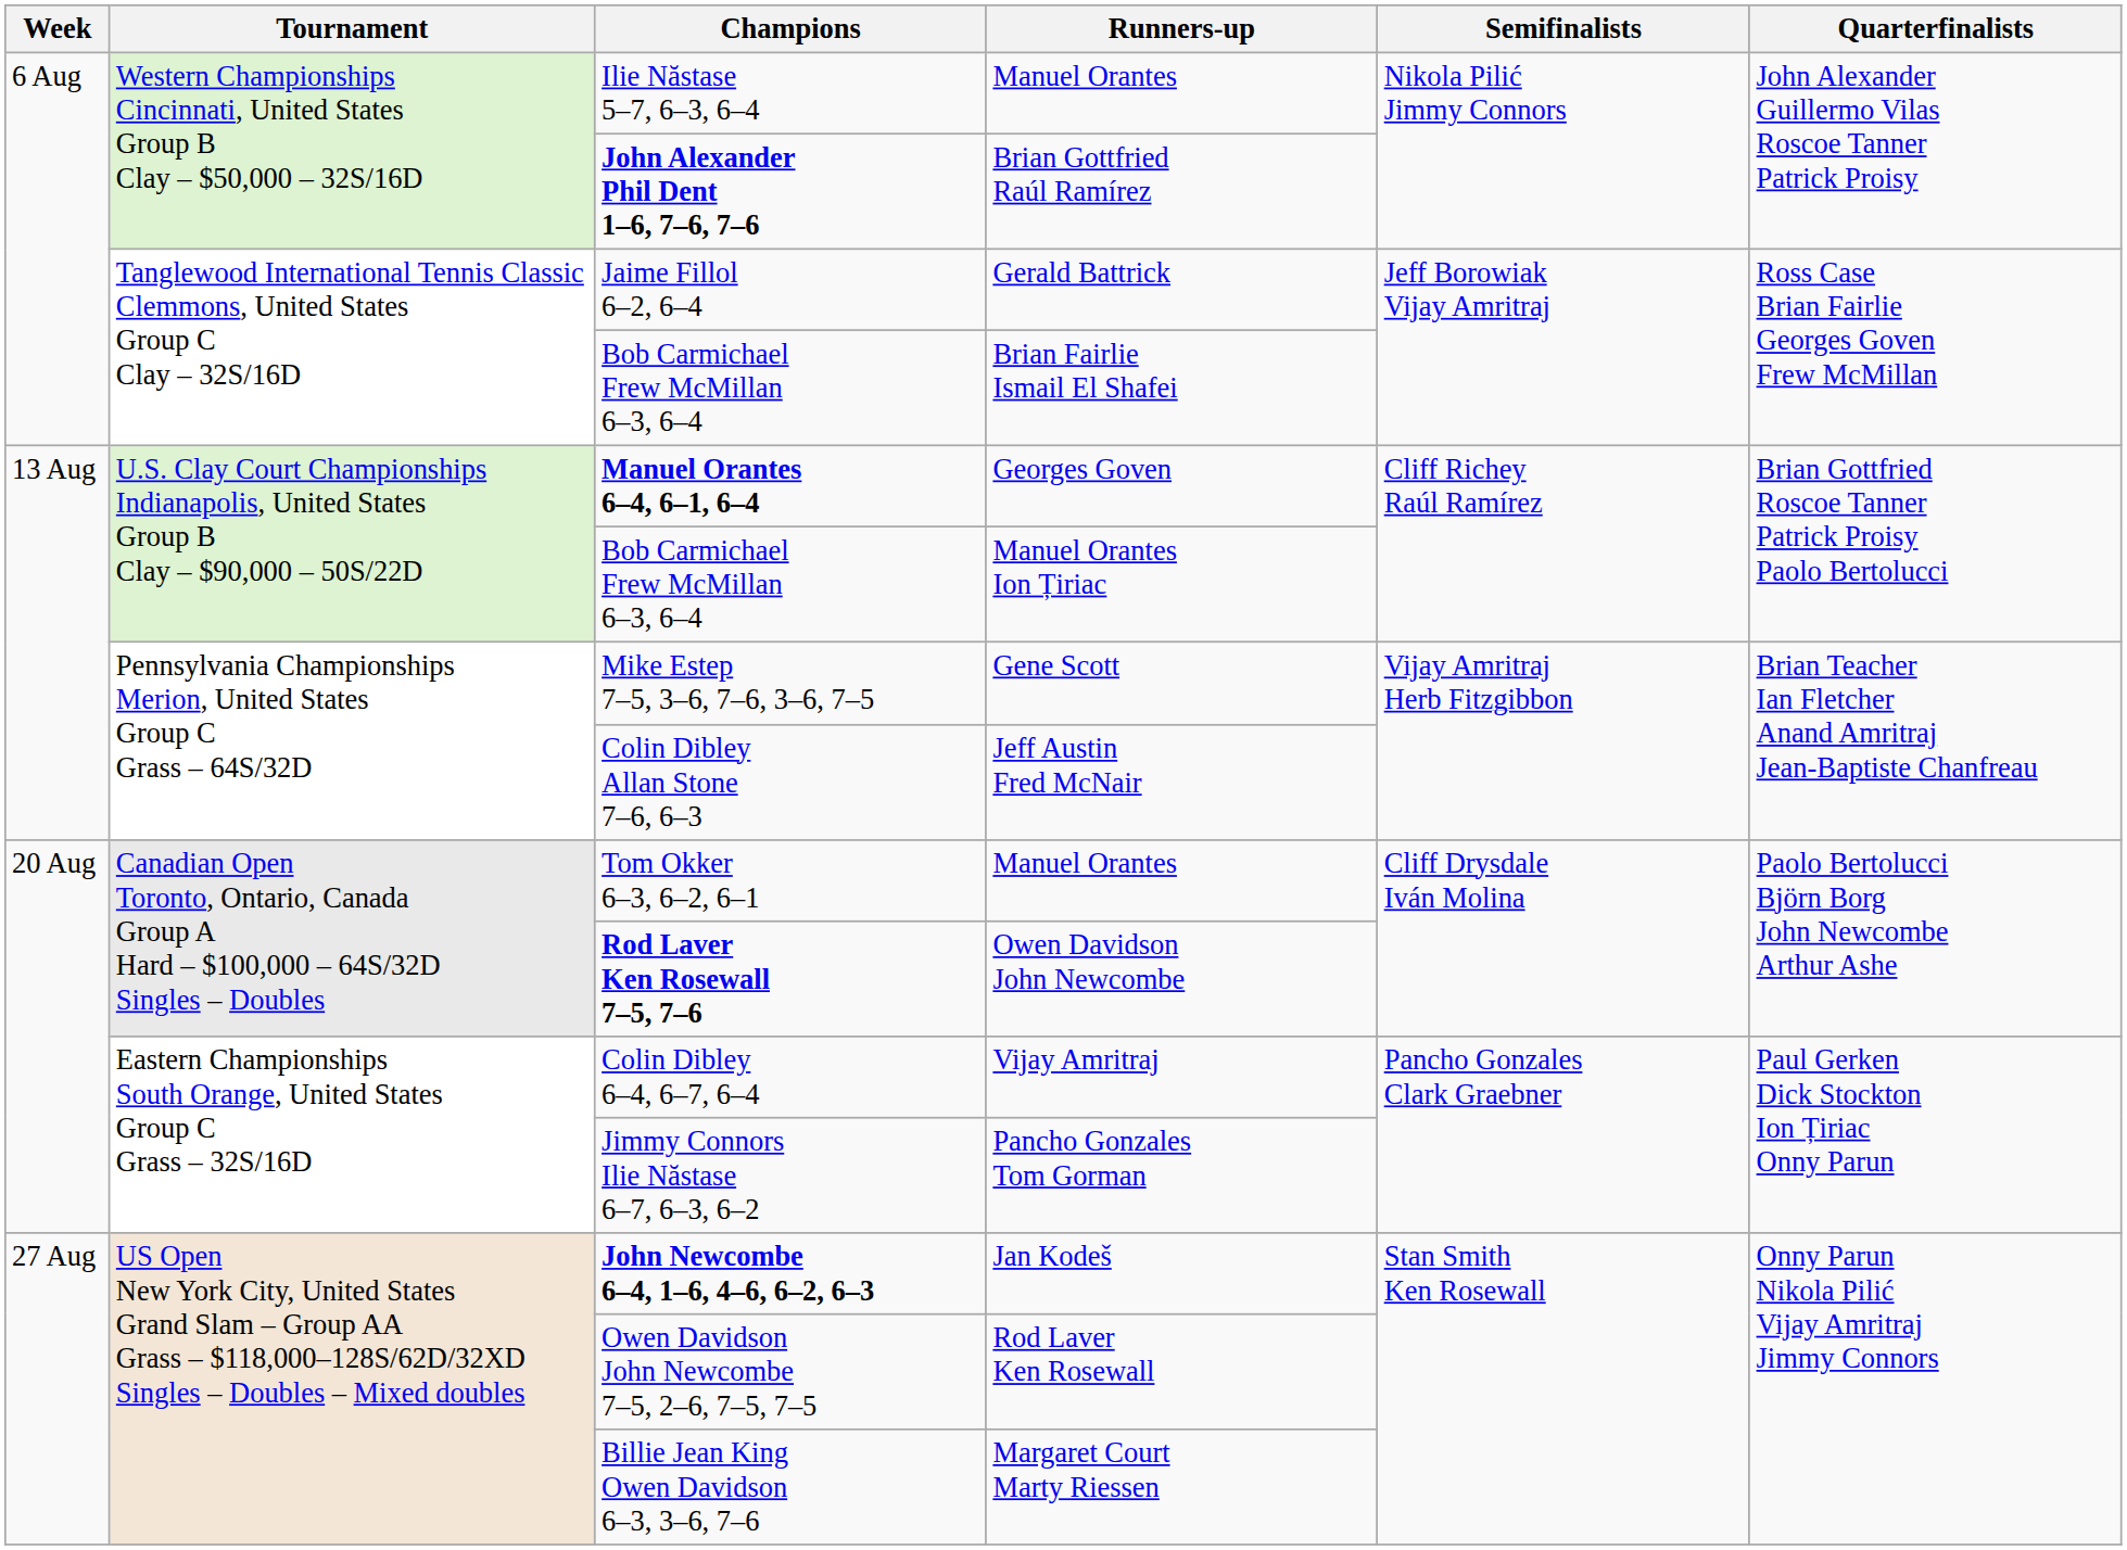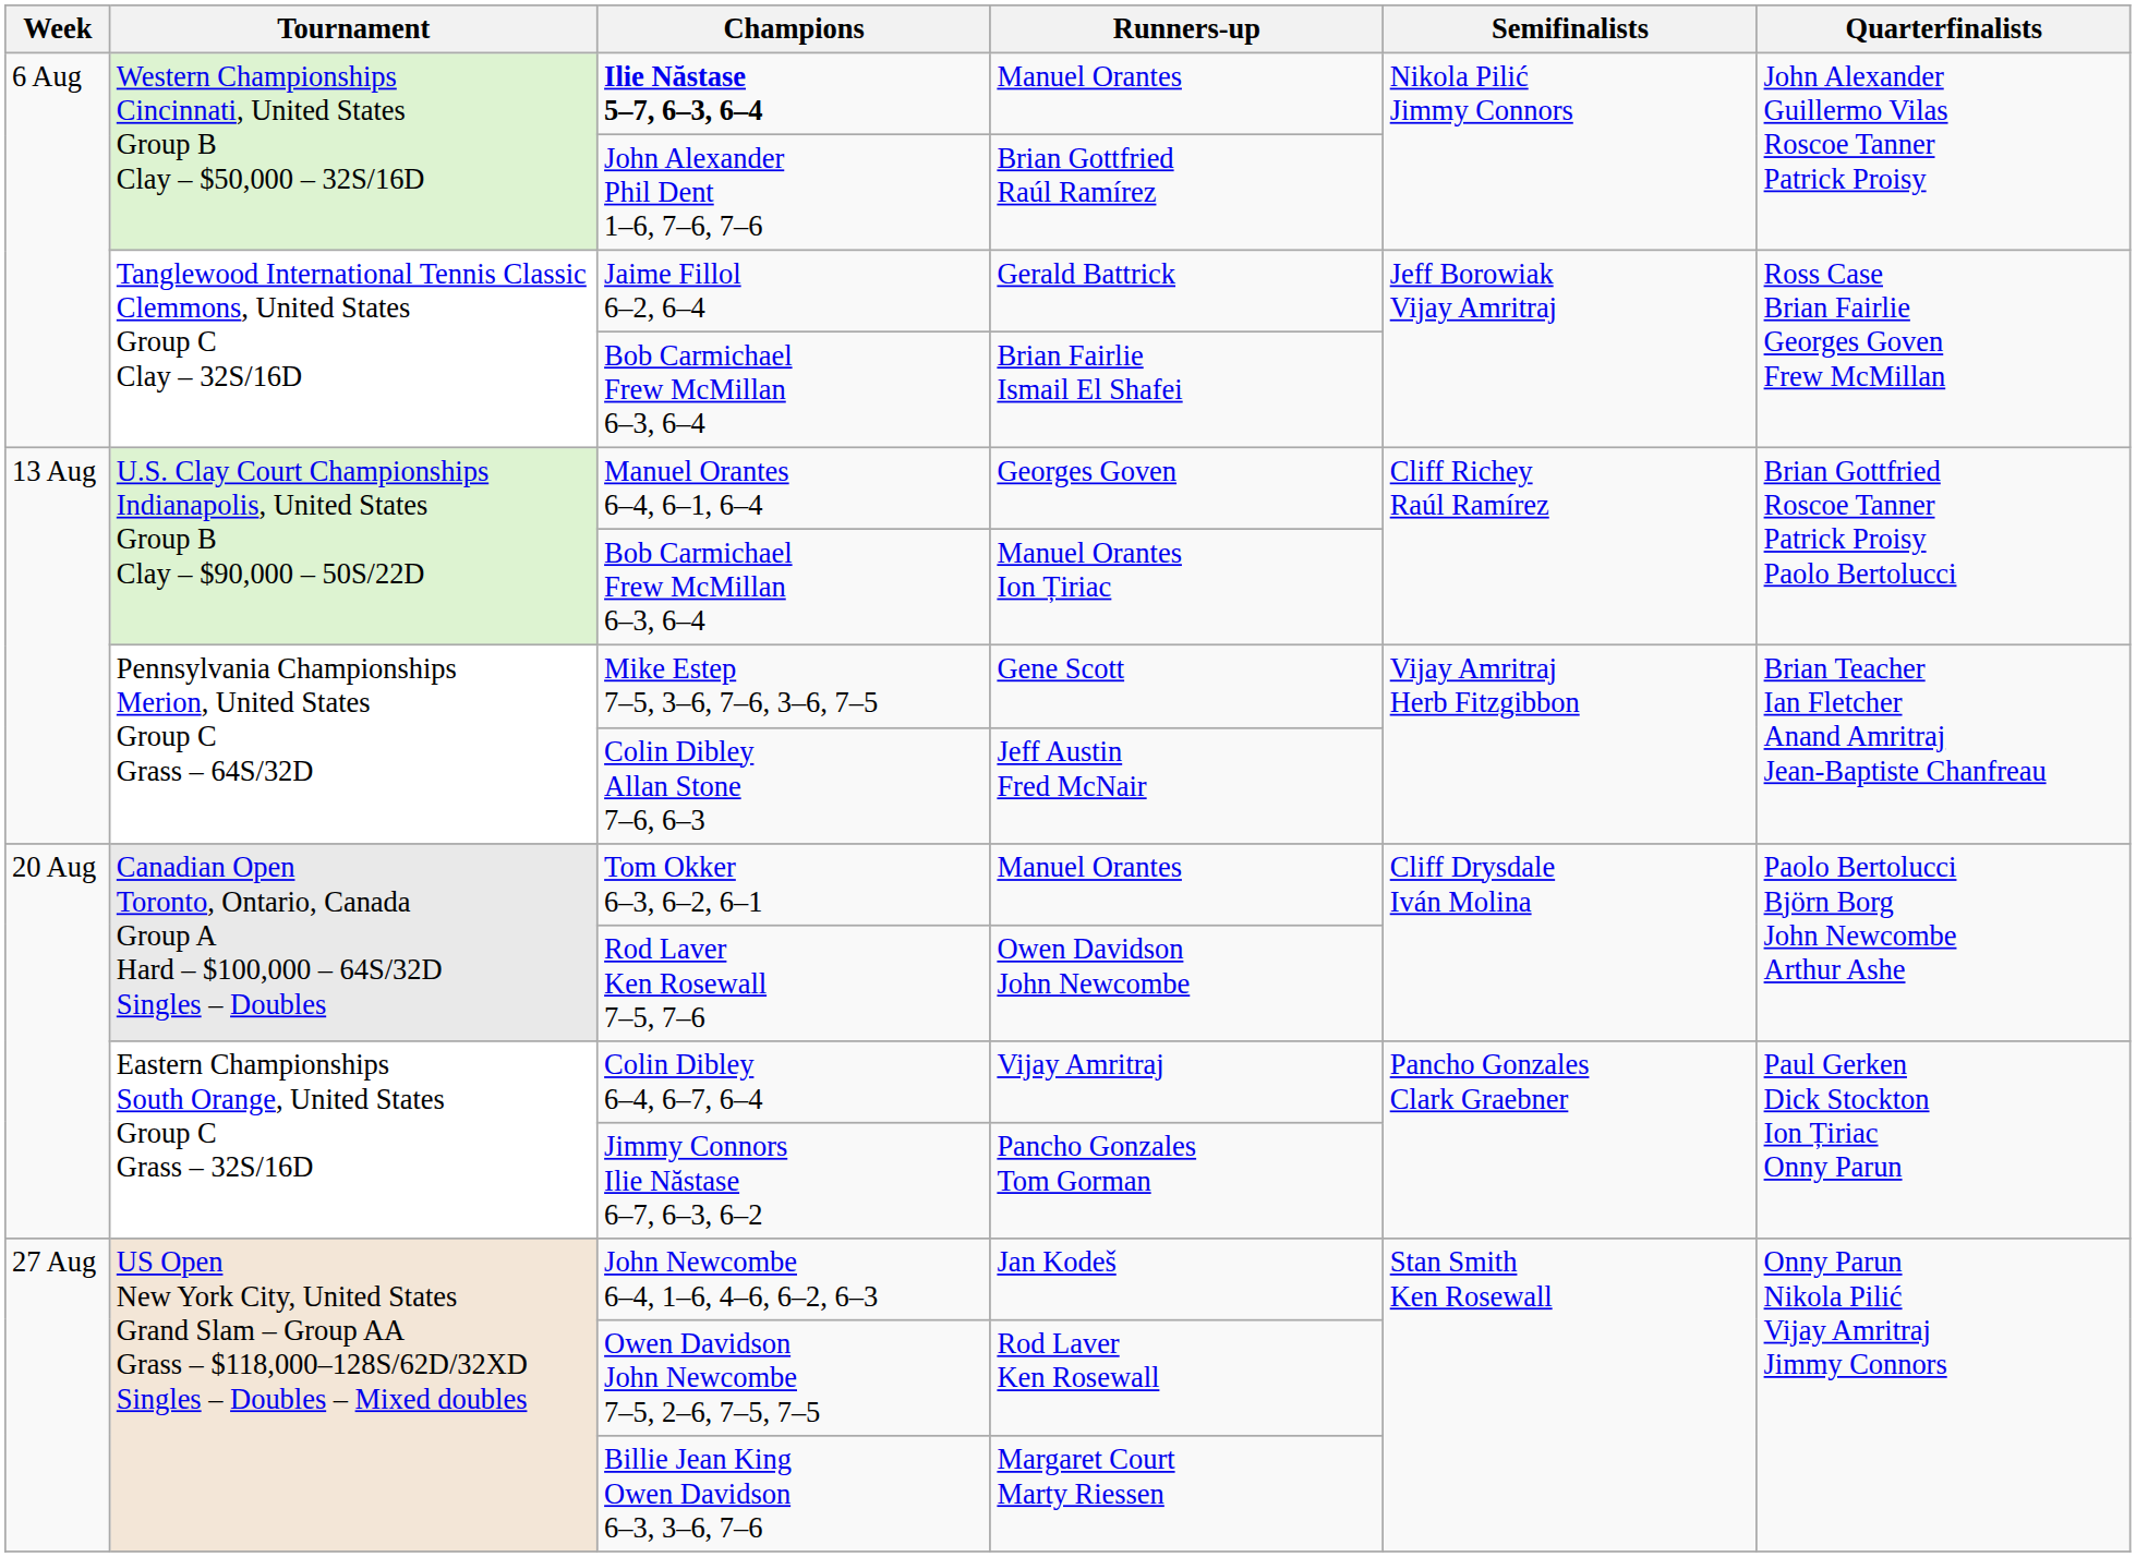Ilie Năstase 5–7, 6–3, 6–4 | Champions: normal -> bold
John Alexander Phil Dent 1–6, 7–6, 7–6 | Champions: bold -> normal
Manuel Orantes 6–4, 6–1, 6–4 | Champions: bold -> normal
Rod Laver Ken Rosewall 7–5, 7–6 | Champions: bold -> normal
John Newcombe 6–4, 1–6, 4–6, 6–2, 6–3 | Champions: bold -> normal
